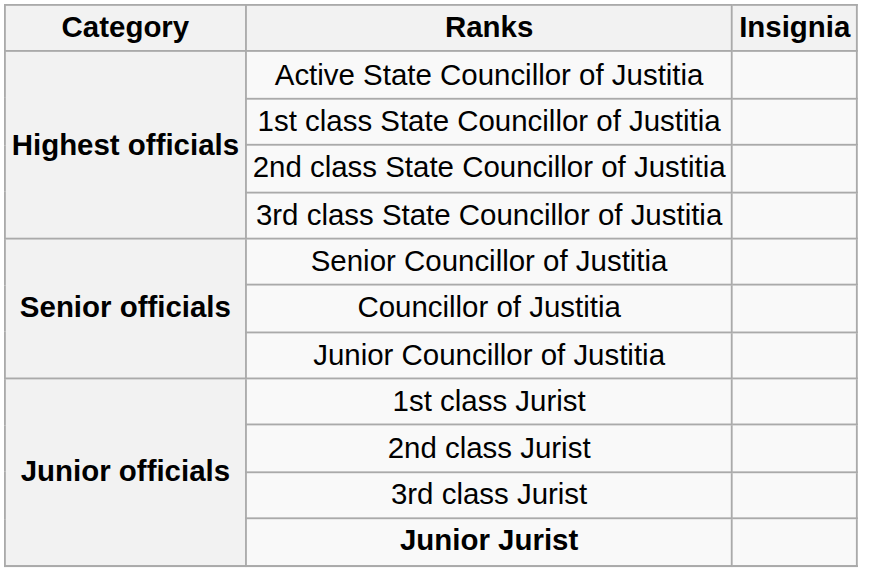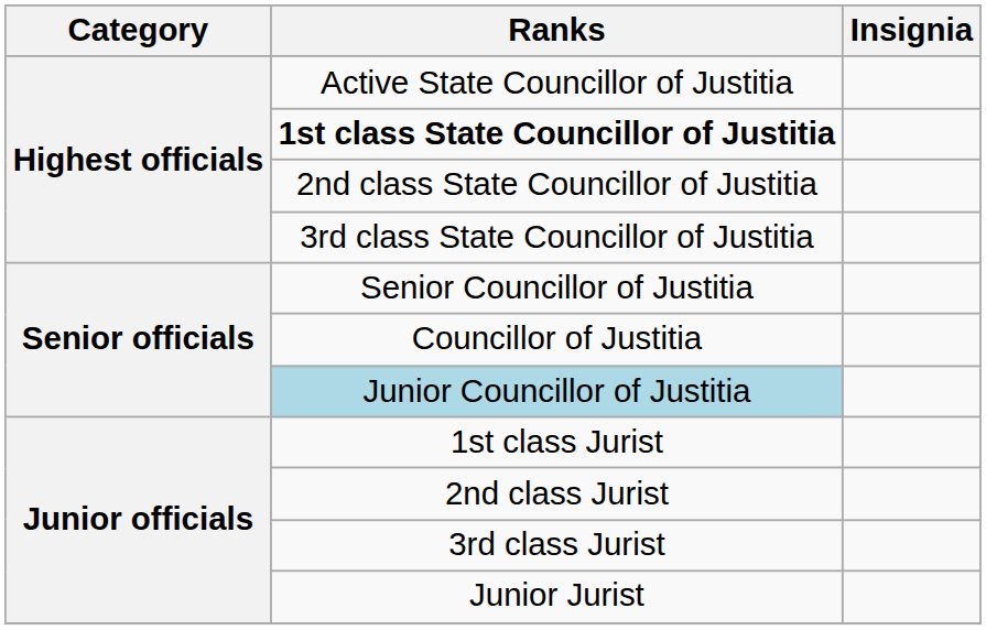1st class State Councillor of Justitia | Ranks: normal -> bold
Junior Councillor of Justitia | Ranks: no background -> lightblue background
Junior Jurist | Ranks: bold -> normal
